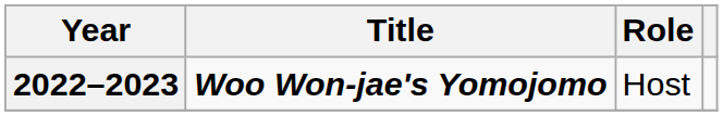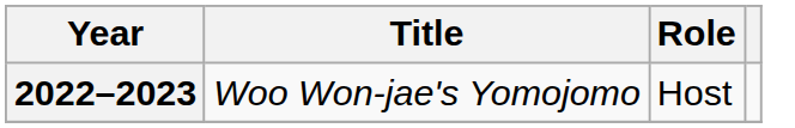2022–2023 | Title: bold -> normal
